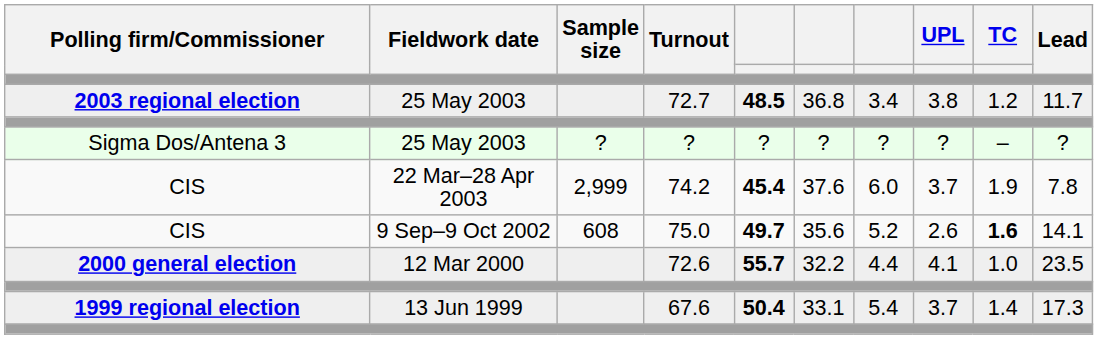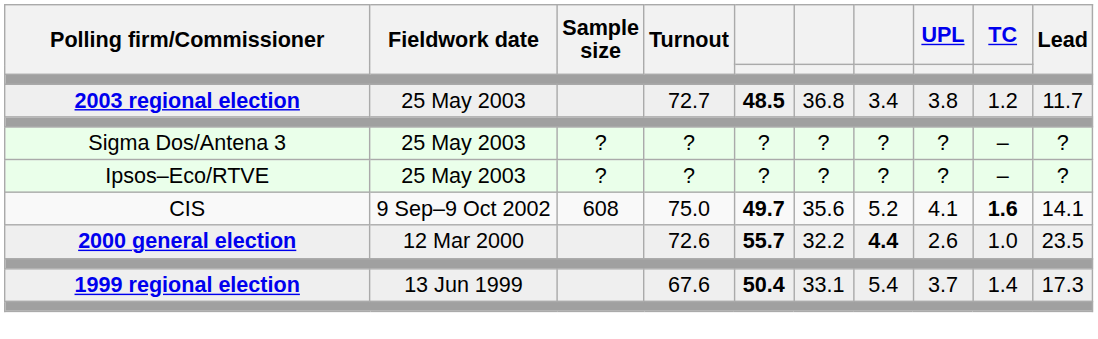+ row: Ipsos–Eco/RTVE | 25 May 2003 | ? | ? | ? | ? | ? | ? | – | ?
- row: CIS | 22 Mar–28 Apr 2003 | 2,999 | 74.2 | 45.4 | 37.6 | 6.0 | 3.7 | 1.9 | 7.8
CIS / 75.0 | UPL: 2.6 -> 4.1
2000 general election | column 7: normal -> bold
2000 general election | UPL: 4.1 -> 2.6
